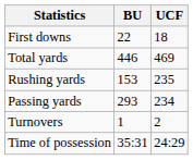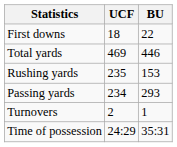columns swapped: BU <-> UCF
